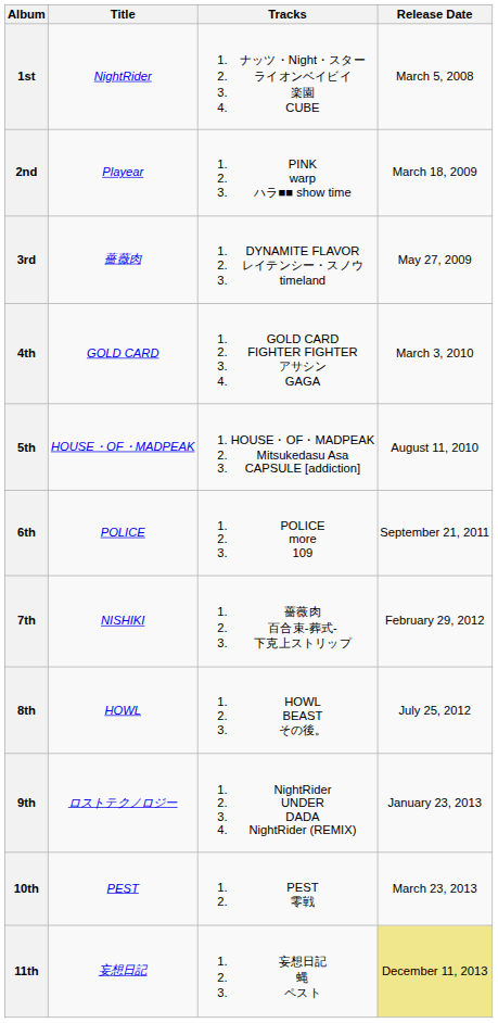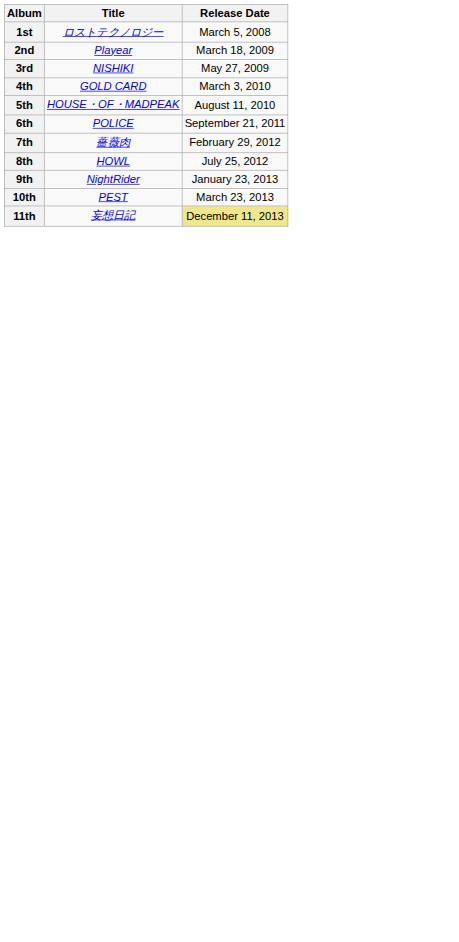- column: Tracks | ナッツ・Night・スター ライオンベイビイ 楽園 CUBE | PINK warp ハラ■■ show time | DYNAMITE FLAVOR レイテンシー・スノウ timeland | GOLD CARD FIGHTER FIGHTER アサシン GAGA | HOUSE・OF・MADPEAK Mitsukedasu Asa CAPSULE [addiction] | POLICE more 109 | 薔薇肉 百合束-葬式- 下克上ストリップ | HOWL BEAST その後。 | NightRider UNDER DADA NightRider (REMIX) | PEST 零戦 | 妄想日記 蝿 ペスト
1st | Title: NightRider -> ロストテクノロジー
3rd | Title: 薔薇肉 -> NISHIKI
7th | Title: NISHIKI -> 薔薇肉
9th | Title: ロストテクノロジー -> NightRider
